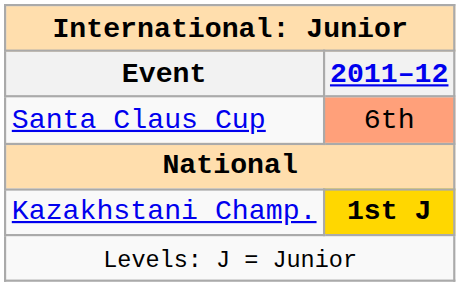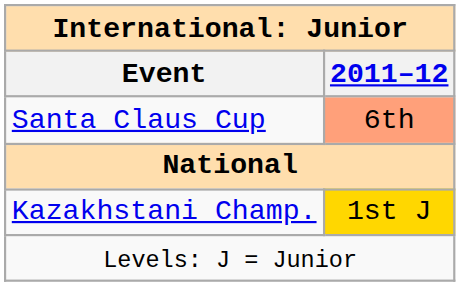Kazakhstani Champ. | 2011–12: bold -> normal
